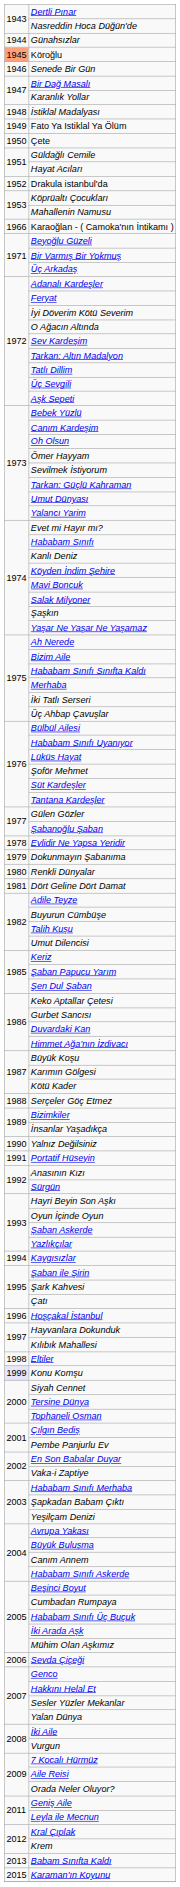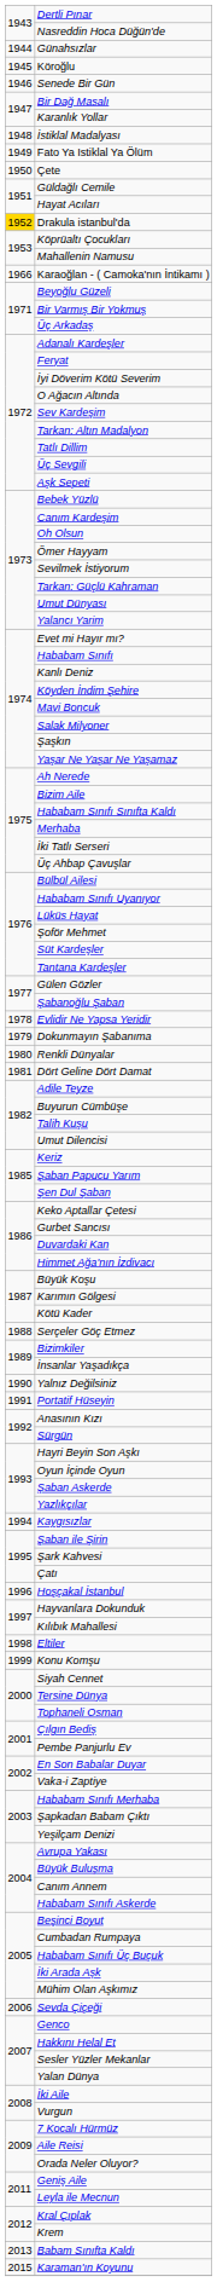Köroğlu | column 1: lightsalmon background -> no background
Drakula istanbul'da | column 1: no background -> gold background
Konu Komşu | column 1: lavender background -> no background
